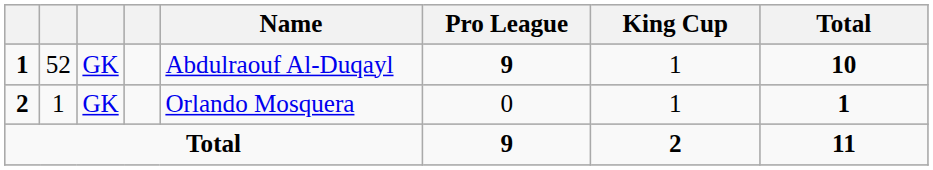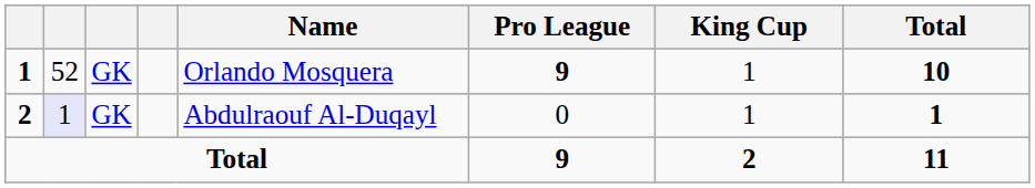row 2 | Name: Abdulraouf Al-Duqayl -> Orlando Mosquera
row 3 | column 2: no background -> lavender background
row 3 | Name: Orlando Mosquera -> Abdulraouf Al-Duqayl
